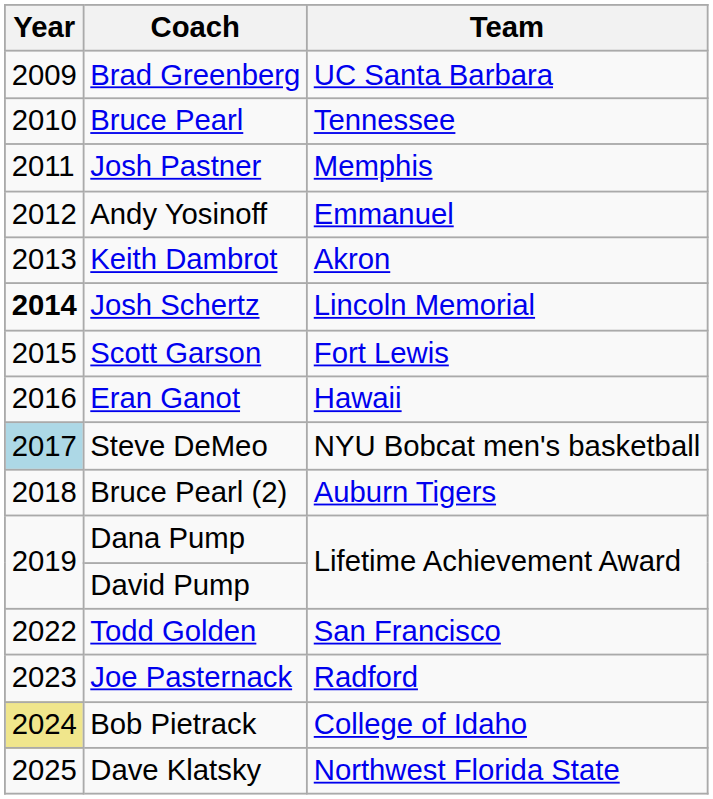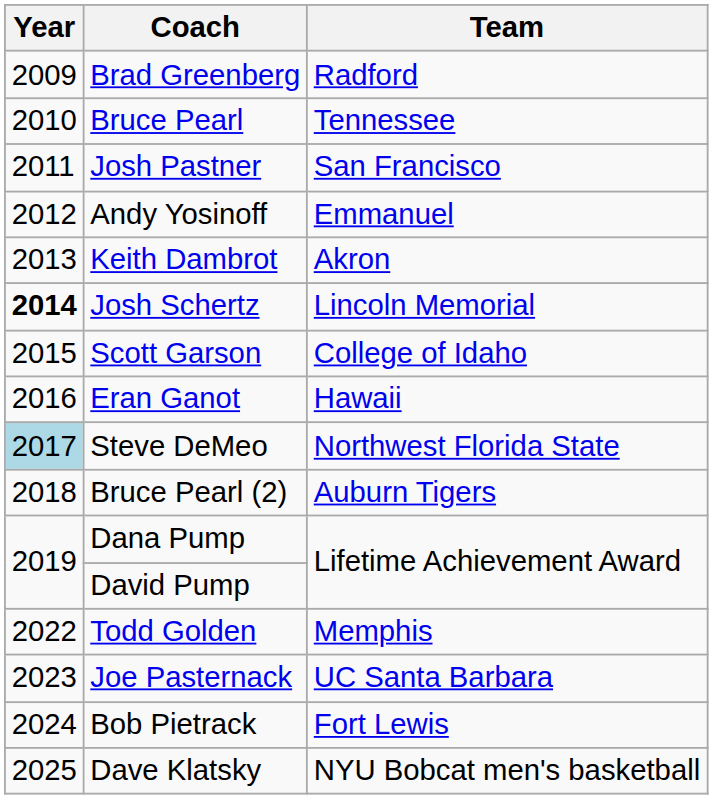Brad Greenberg | Team: UC Santa Barbara -> Radford
Josh Pastner | Team: Memphis -> San Francisco
Scott Garson | Team: Fort Lewis -> College of Idaho
Steve DeMeo | Team: NYU Bobcat men's basketball -> Northwest Florida State
Todd Golden | Team: San Francisco -> Memphis
Joe Pasternack | Team: Radford -> UC Santa Barbara
Bob Pietrack | Year: khaki background -> no background
Bob Pietrack | Team: College of Idaho -> Fort Lewis
Dave Klatsky | Team: Northwest Florida State -> NYU Bobcat men's basketball
